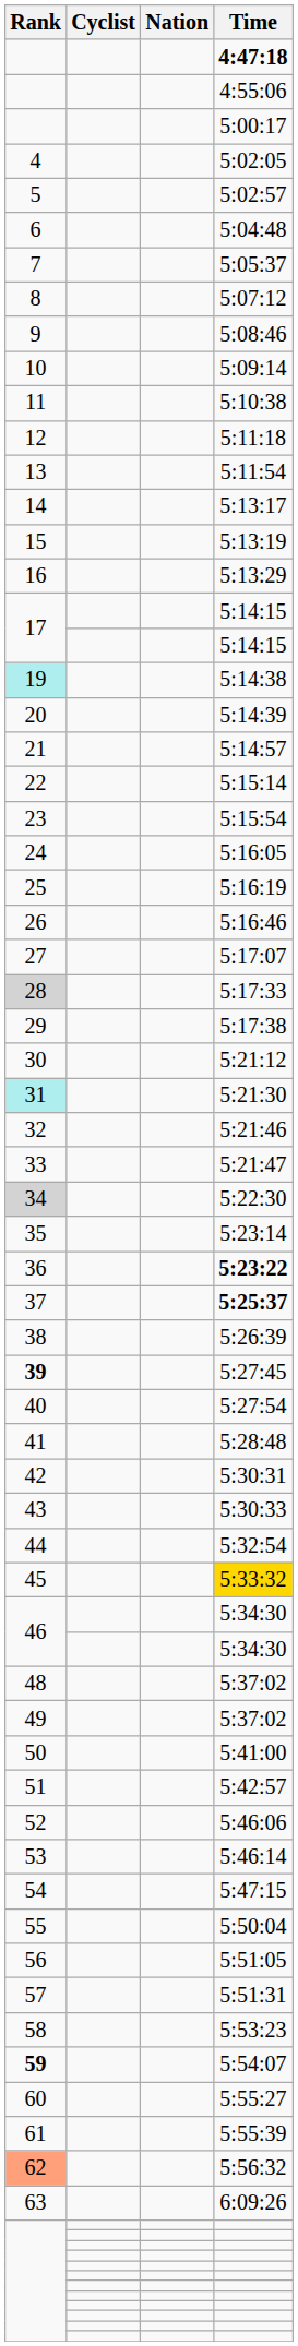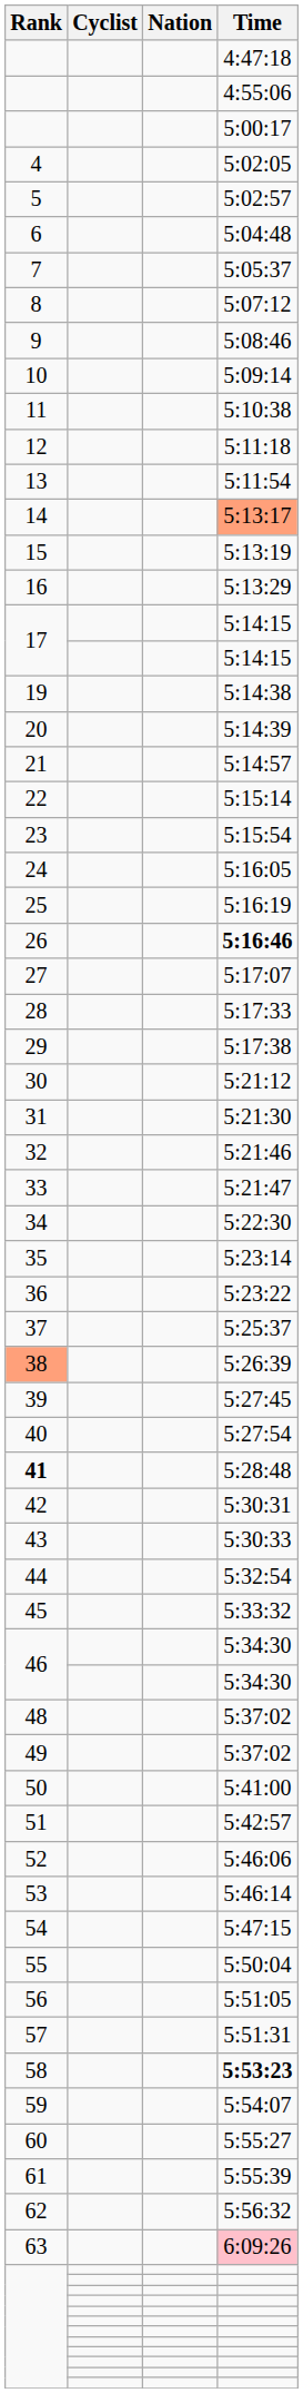4:47:18 | Time: bold -> normal
5:13:17 | Time: no background -> lightsalmon background
5:14:38 | Rank: paleturquoise background -> no background
5:16:46 | Time: normal -> bold
5:17:33 | Rank: lightgrey background -> no background
5:21:30 | Rank: paleturquoise background -> no background
5:22:30 | Rank: lightgrey background -> no background
5:23:22 | Time: bold -> normal
5:25:37 | Time: bold -> normal
5:26:39 | Rank: no background -> lightsalmon background
5:27:45 | Rank: bold -> normal
5:28:48 | Rank: normal -> bold
5:33:32 | Time: gold background -> no background
5:53:23 | Time: normal -> bold
5:54:07 | Rank: bold -> normal
5:56:32 | Rank: lightsalmon background -> no background
6:09:26 | Time: no background -> pink background
